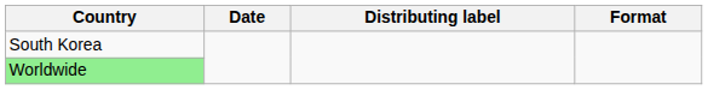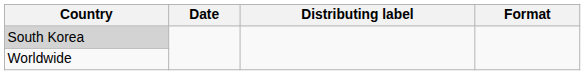South Korea | Country: no background -> lightgrey background
Worldwide | Country: lightgreen background -> no background
